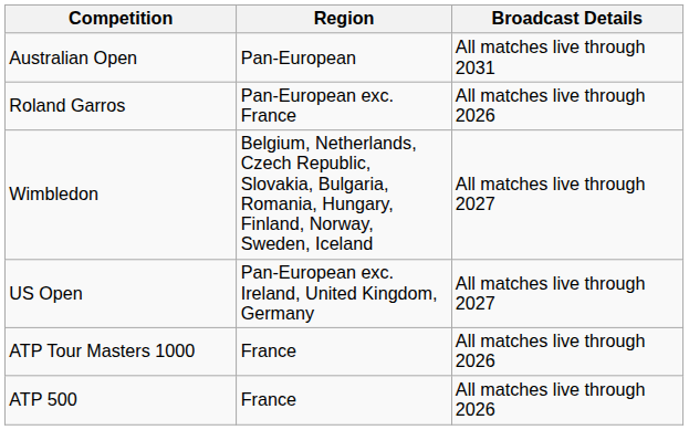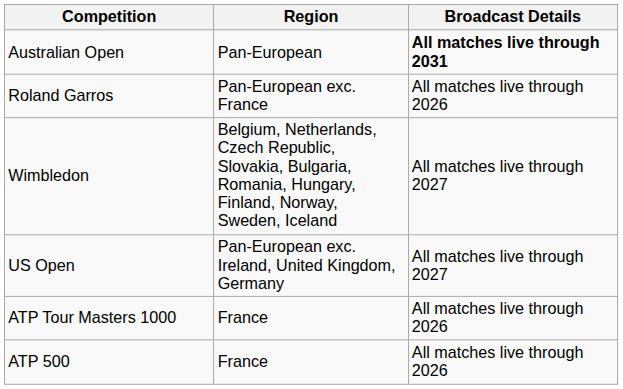row 2 | Broadcast Details: normal -> bold
